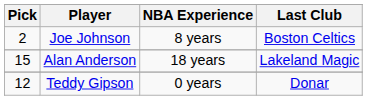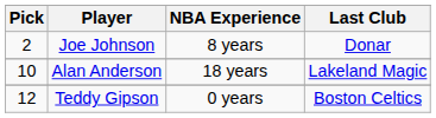Joe Johnson | Last Club: Boston Celtics -> Donar
Alan Anderson | Pick: 15 -> 10
Teddy Gipson | Last Club: Donar -> Boston Celtics
